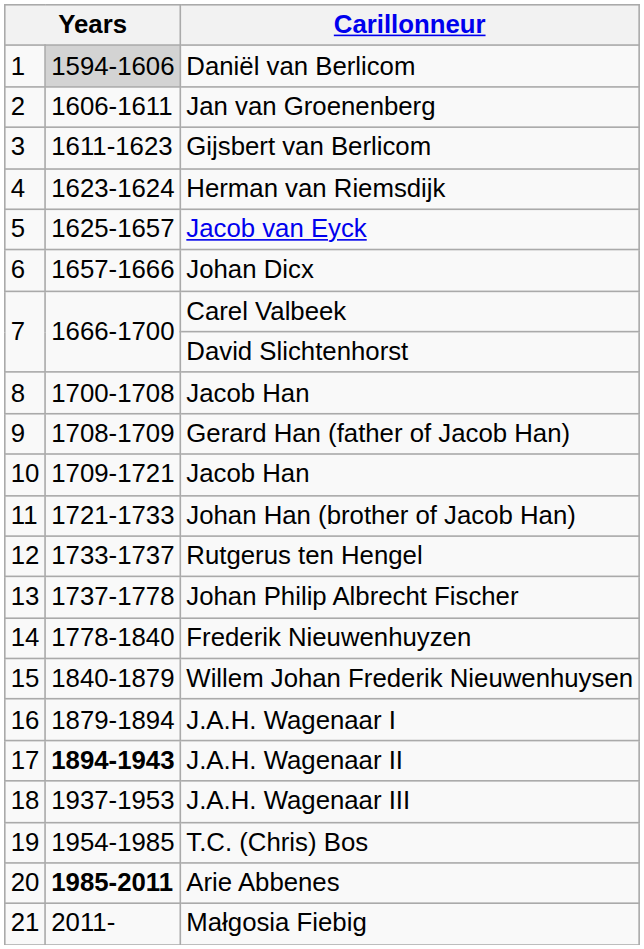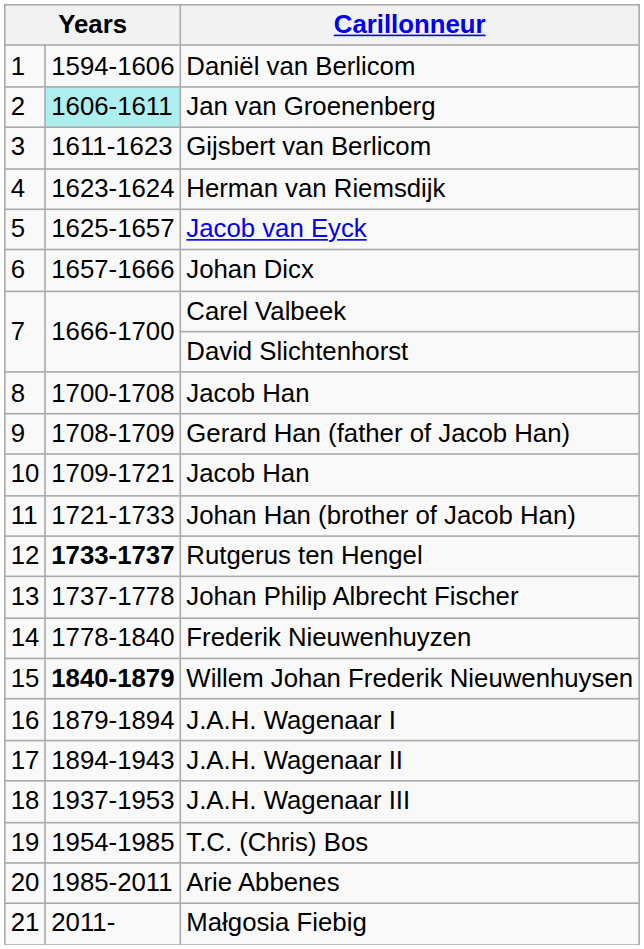Daniël van Berlicom | column 2: lightgrey background -> no background
Jan van Groenenberg | column 2: no background -> paleturquoise background
Rutgerus ten Hengel | column 2: normal -> bold
Willem Johan Frederik Nieuwenhuysen | column 2: normal -> bold
J.A.H. Wagenaar II | column 2: bold -> normal
Arie Abbenes | column 2: bold -> normal
